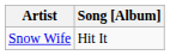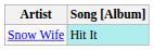Snow Wife | Song [Album]: no background -> paleturquoise background
